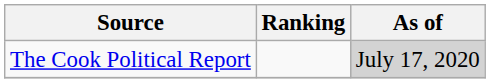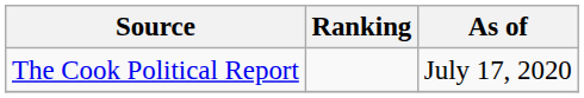The Cook Political Report | As of: lightgrey background -> no background
